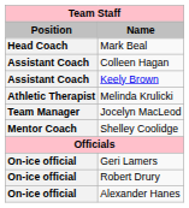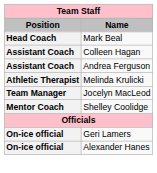- row: Assistant Coach | Keely Brown
+ row: Assistant Coach | Andrea Ferguson
- row: On-ice official | Robert Drury
